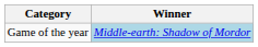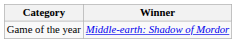Game of the year | Winner: lightblue background -> no background
